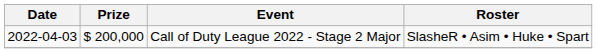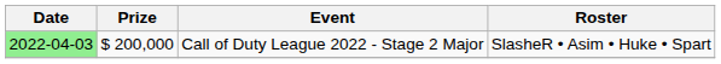Call of Duty League 2022 - Stage 2 Major | Date: no background -> lightgreen background
